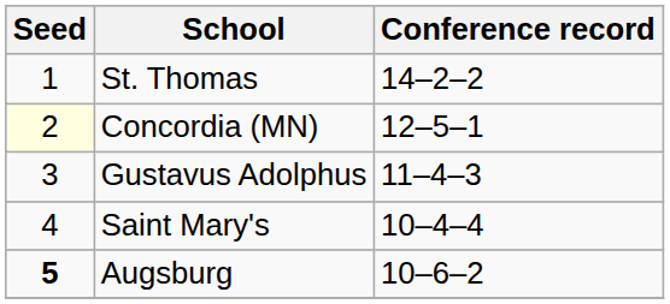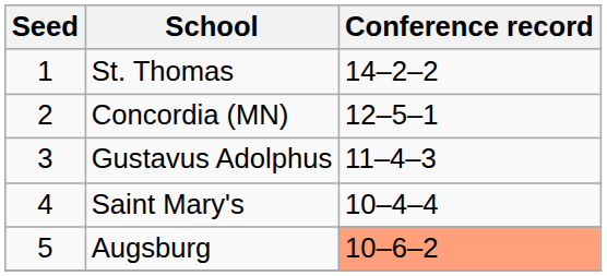Concordia (MN) | Seed: lightyellow background -> no background
Augsburg | Seed: bold -> normal
Augsburg | Conference record: no background -> lightsalmon background
